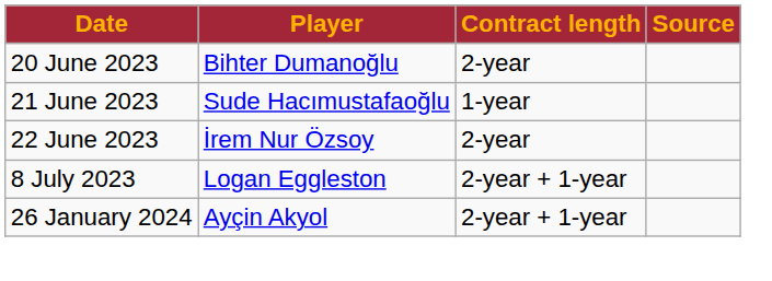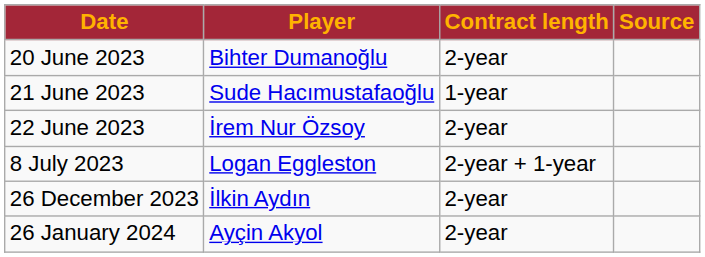+ row: 26 December 2023 | İlkin Aydın | 2-year
26 January 2024 | Contract length: 2-year + 1-year -> 2-year
